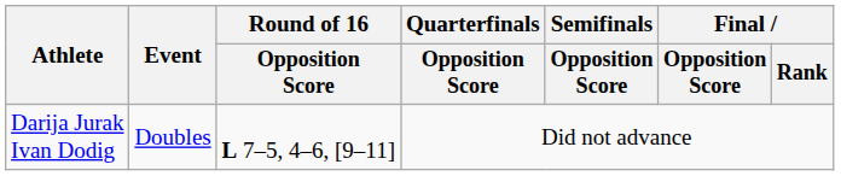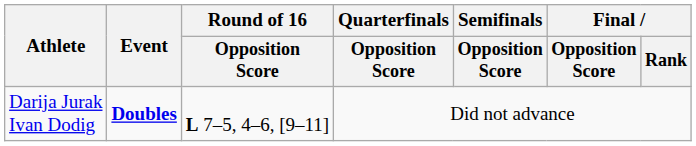Darija Jurak Ivan Dodig | Event: normal -> bold
